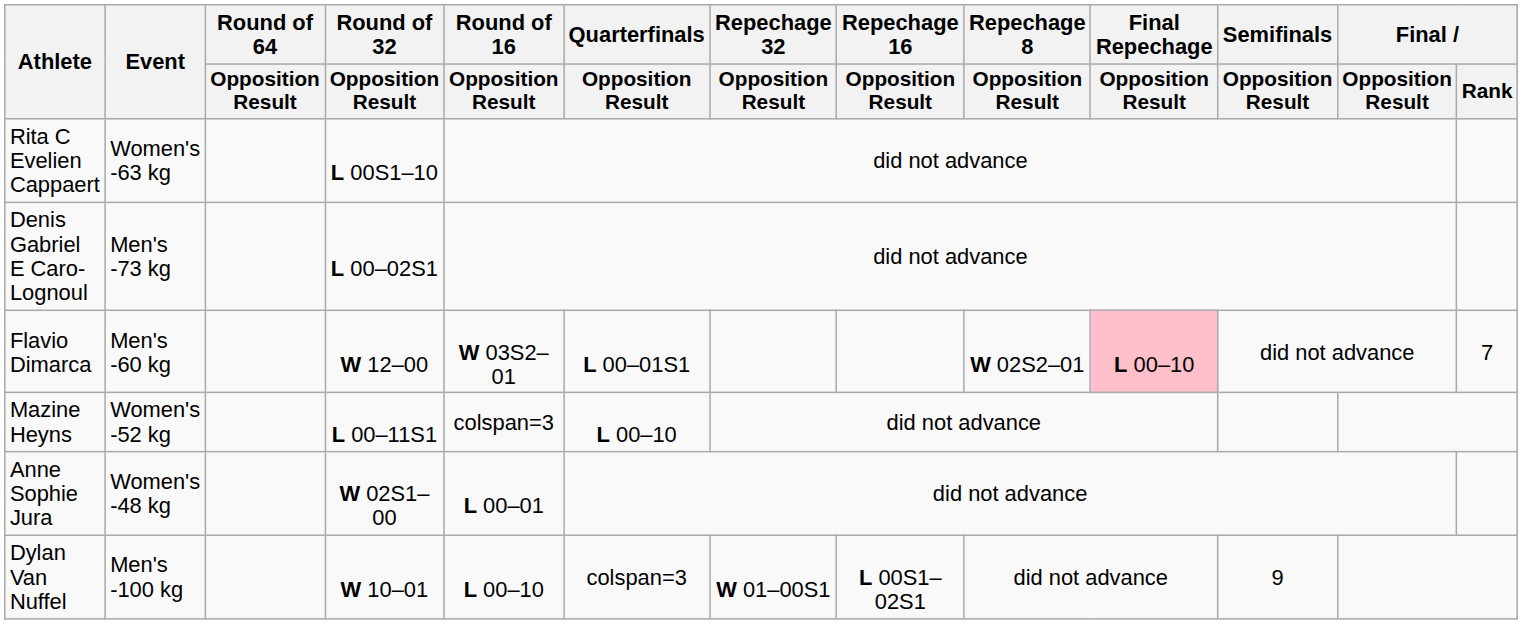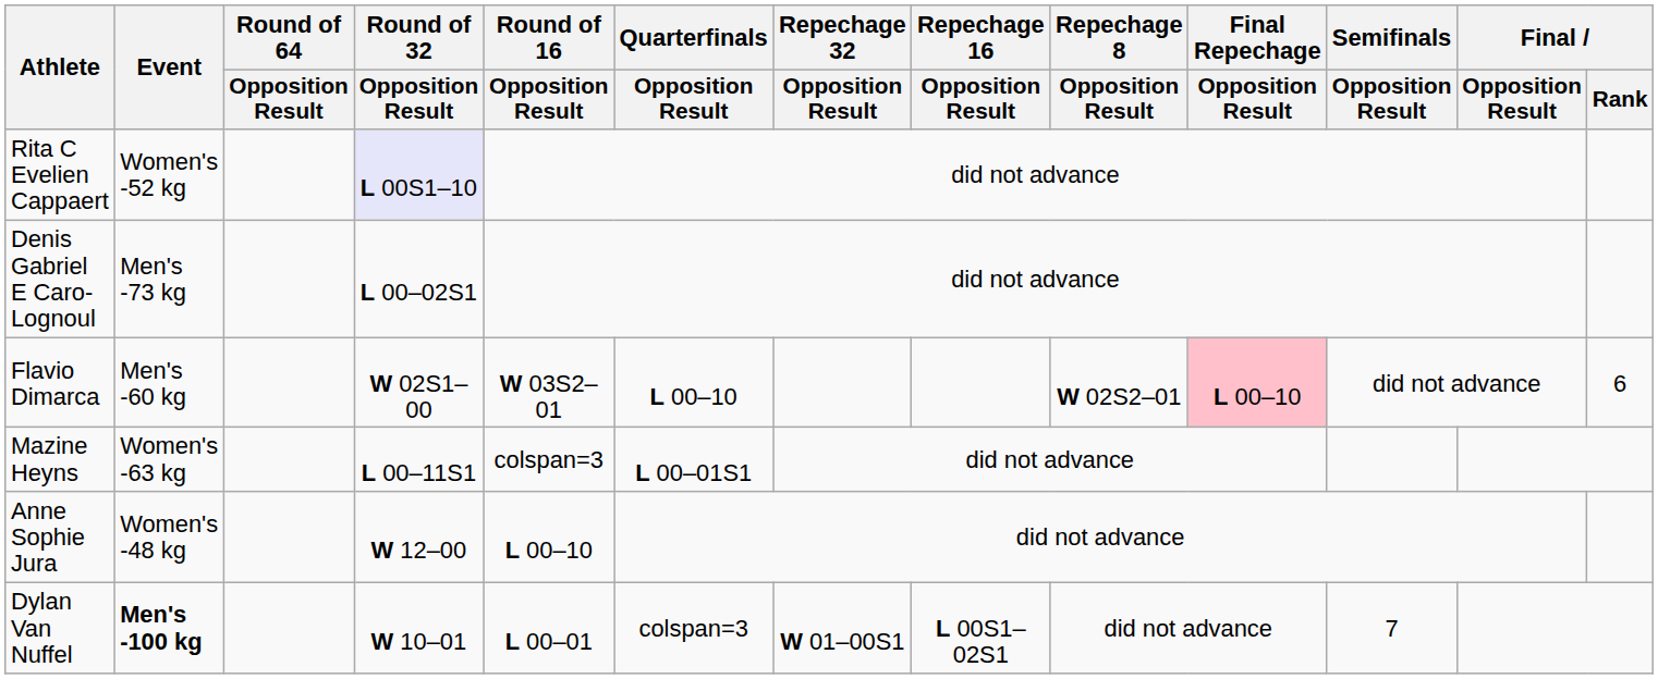Rita C Evelien Cappaert | Event: Women's -63 kg -> Women's -52 kg
Rita C Evelien Cappaert | Round of 32 / Opposition Result: no background -> lavender background
Flavio Dimarca | Round of 32 / Opposition Result: W 12–00 -> W 02S1–00
Flavio Dimarca | Quarterfinals / Opposition Result: L 00–01S1 -> L 00–10
Flavio Dimarca | Final / Rank: 7 -> 6
Mazine Heyns | Event: Women's -52 kg -> Women's -63 kg
Mazine Heyns | Quarterfinals / Opposition Result: L 00–10 -> L 00–01S1
Anne Sophie Jura | Round of 32 / Opposition Result: W 02S1–00 -> W 12–00
Anne Sophie Jura | Round of 16 / Opposition Result: L 00–01 -> L 00–10
Dylan Van Nuffel | Event: normal -> bold
Dylan Van Nuffel | Round of 16 / Opposition Result: L 00–10 -> L 00–01
Dylan Van Nuffel | Semifinals / Opposition Result: 9 -> 7
